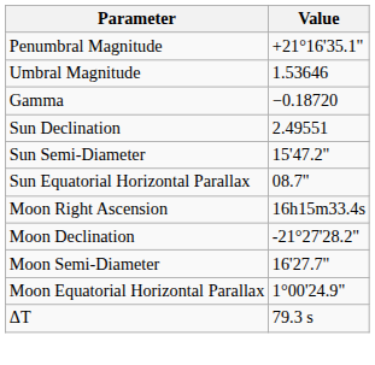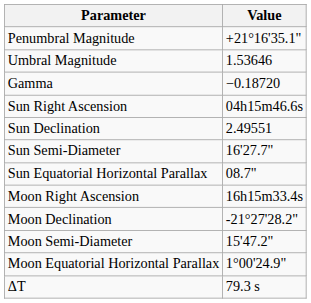+ row: Sun Right Ascension | 04h15m46.6s
Sun Semi-Diameter | Value: 15'47.2" -> 16'27.7"
Moon Semi-Diameter | Value: 16'27.7" -> 15'47.2"
